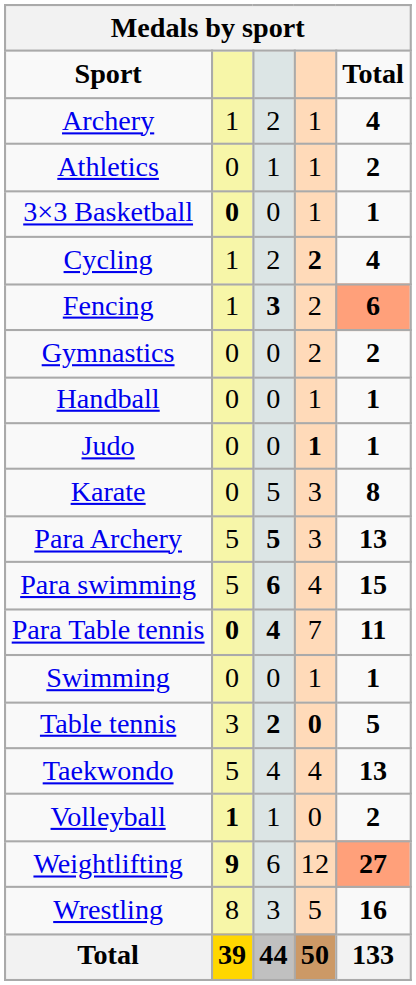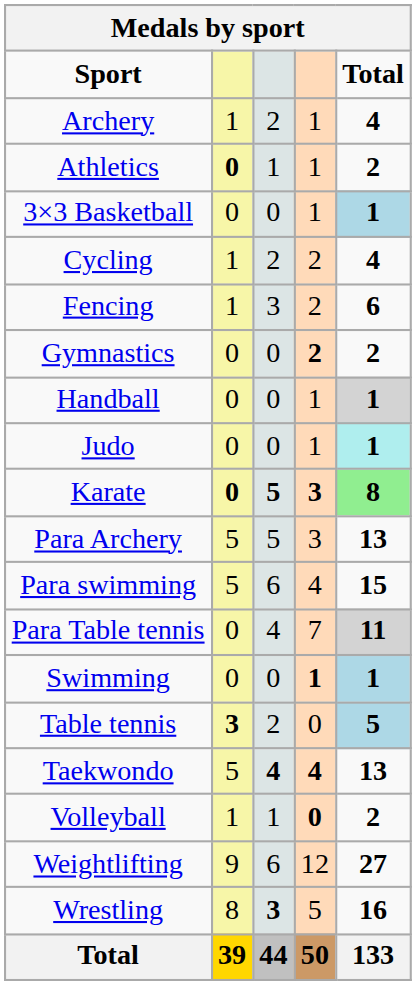Athletics | column 2: normal -> bold
3×3 Basketball | column 2: bold -> normal
3×3 Basketball | Total: no background -> lightblue background
Cycling | column 4: bold -> normal
Fencing | column 3: bold -> normal
Fencing | Total: lightsalmon background -> no background
Gymnastics | column 4: normal -> bold
Handball | Total: no background -> lightgrey background
Judo | column 4: bold -> normal
Judo | Total: no background -> paleturquoise background
Karate | column 2: normal -> bold
Karate | column 3: normal -> bold
Karate | column 4: normal -> bold
Karate | Total: no background -> lightgreen background
Para Archery | column 3: bold -> normal
Para swimming | column 3: bold -> normal
Para Table tennis | column 2: bold -> normal
Para Table tennis | column 3: bold -> normal
Para Table tennis | Total: no background -> lightgrey background
Swimming | column 4: normal -> bold
Swimming | Total: no background -> lightblue background
Table tennis | column 2: normal -> bold
Table tennis | column 3: bold -> normal
Table tennis | column 4: bold -> normal
Table tennis | Total: no background -> lightblue background
Taekwondo | column 3: normal -> bold
Taekwondo | column 4: normal -> bold
Volleyball | column 2: bold -> normal
Volleyball | column 4: normal -> bold
Weightlifting | column 2: bold -> normal
Weightlifting | Total: lightsalmon background -> no background
Wrestling | column 3: normal -> bold
